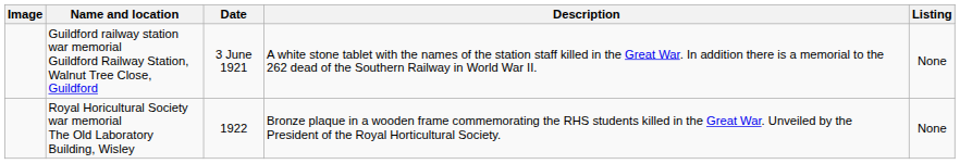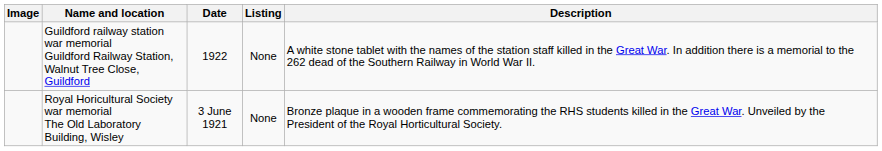columns swapped: Description <-> Listing
row 2 | Date: 3 June 1921 -> 1922
row 3 | Date: 1922 -> 3 June 1921
